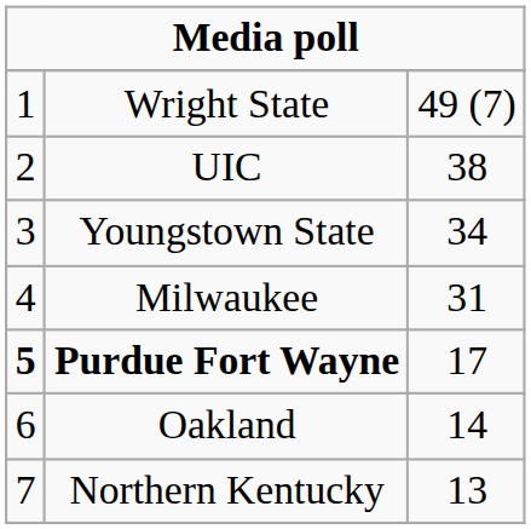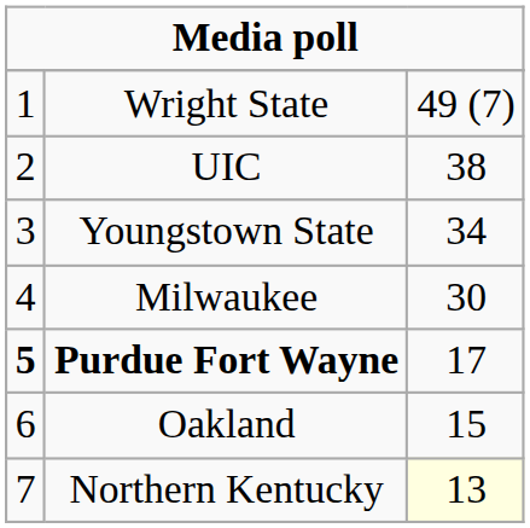Milwaukee | column 3: 31 -> 30
Oakland | column 3: 14 -> 15
Northern Kentucky | column 3: no background -> lightyellow background
